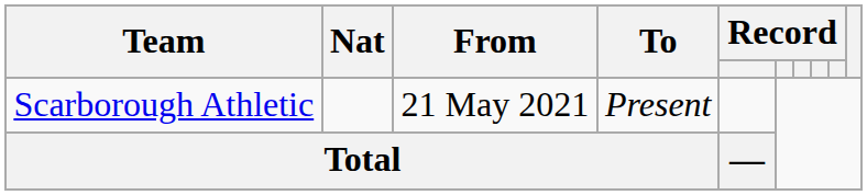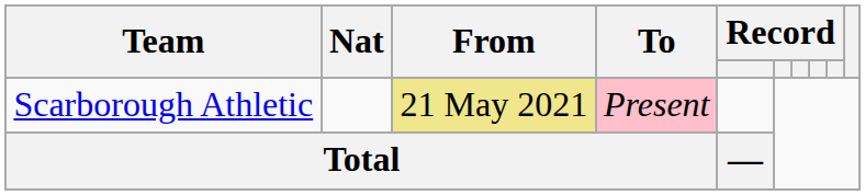Scarborough Athletic | From: no background -> khaki background
Scarborough Athletic | To: no background -> pink background
